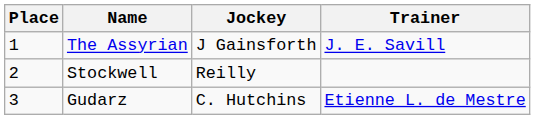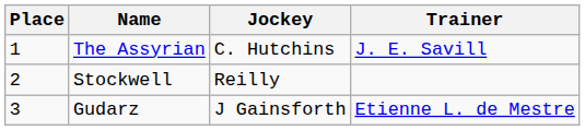The Assyrian | Jockey: J Gainsforth -> C. Hutchins
Gudarz | Jockey: C. Hutchins -> J Gainsforth
